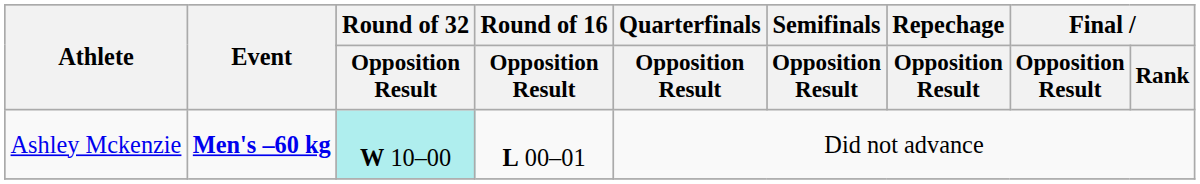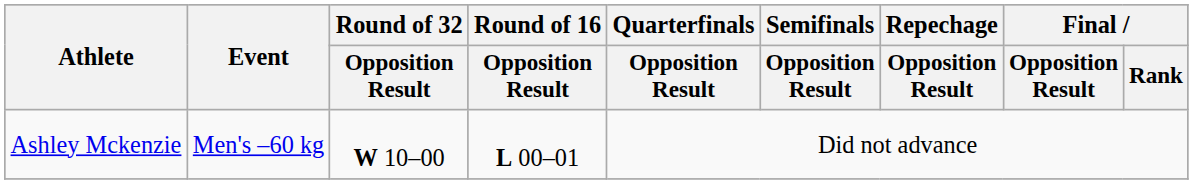Ashley Mckenzie | Event: bold -> normal
Ashley Mckenzie | Round of 32 / Opposition Result: paleturquoise background -> no background
